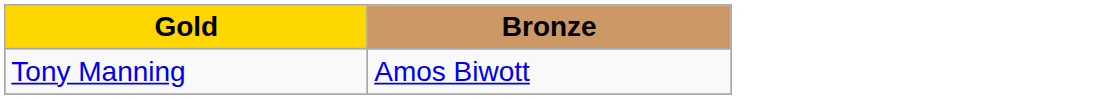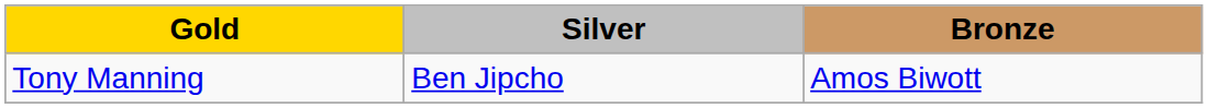+ column: Silver | Ben Jipcho
